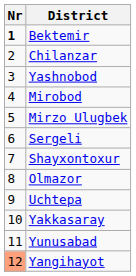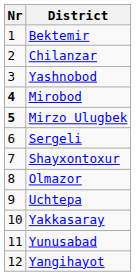Bektemir | Nr: bold -> normal
Mirobod | Nr: normal -> bold
Mirzo Ulugbek | Nr: normal -> bold
Yangihayot | Nr: lightsalmon background -> no background
